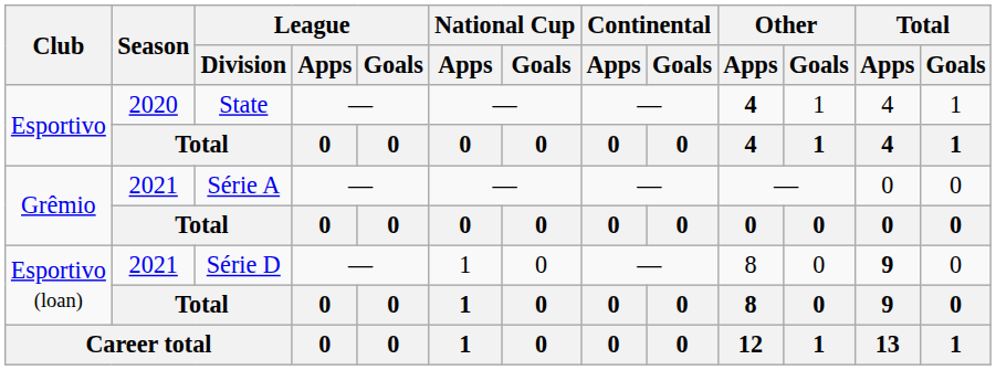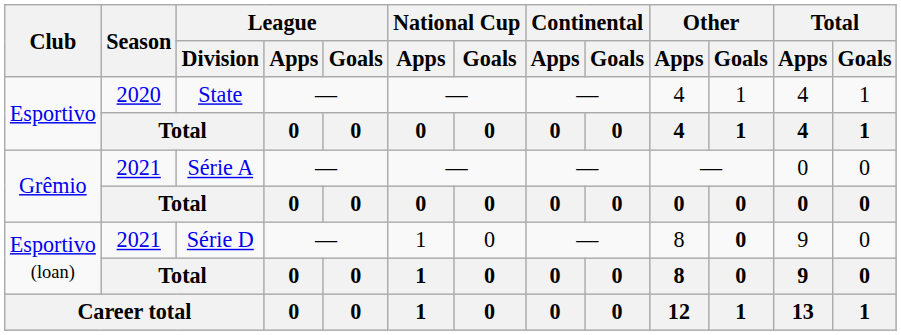Esportivo / State | Other / Apps: bold -> normal
Esportivo (loan) / Série D | Other / Goals: normal -> bold
Esportivo (loan) / Série D | Total / Apps: bold -> normal
